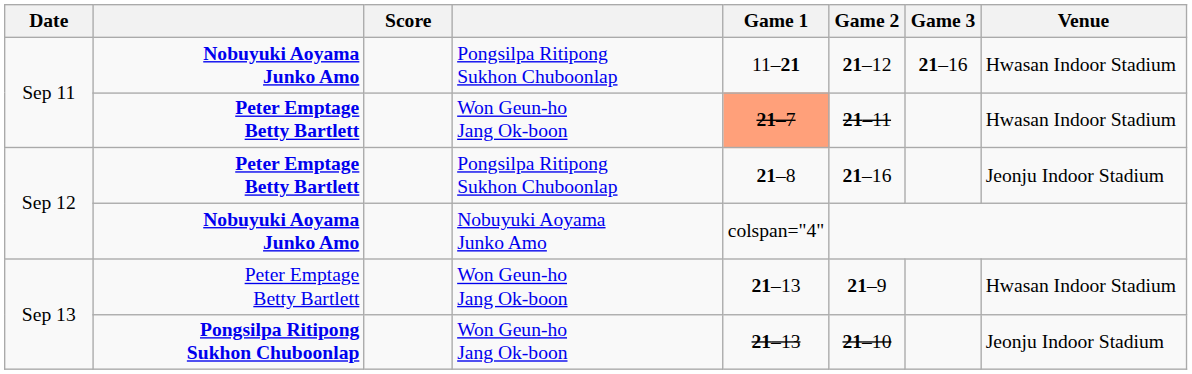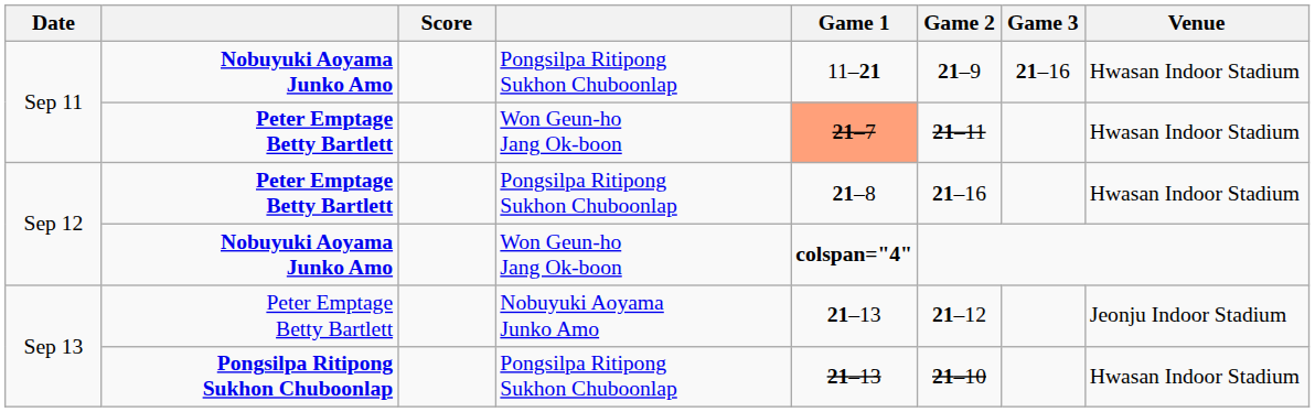Sep 11 / Nobuyuki Aoyama Junko Amo | Game 2: 21–12 -> 21–9
Sep 12 / Peter Emptage Betty Bartlett | Venue: Jeonju Indoor Stadium -> Hwasan Indoor Stadium
Sep 12 / Nobuyuki Aoyama Junko Amo | column 4: Nobuyuki Aoyama Junko Amo -> Won Geun-ho Jang Ok-boon
Sep 12 / Nobuyuki Aoyama Junko Amo | Game 1: normal -> bold
Sep 13 / Peter Emptage Betty Bartlett | column 4: Won Geun-ho Jang Ok-boon -> Nobuyuki Aoyama Junko Amo
Sep 13 / Peter Emptage Betty Bartlett | Game 2: 21–9 -> 21–12
Sep 13 / Peter Emptage Betty Bartlett | Venue: Hwasan Indoor Stadium -> Jeonju Indoor Stadium
Sep 13 / Pongsilpa Ritipong Sukhon Chuboonlap | column 4: Won Geun-ho Jang Ok-boon -> Pongsilpa Ritipong Sukhon Chuboonlap
Sep 13 / Pongsilpa Ritipong Sukhon Chuboonlap | Venue: Jeonju Indoor Stadium -> Hwasan Indoor Stadium
